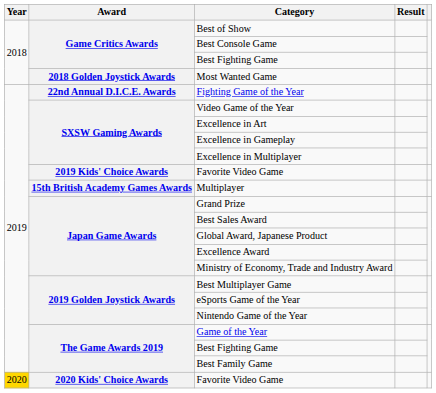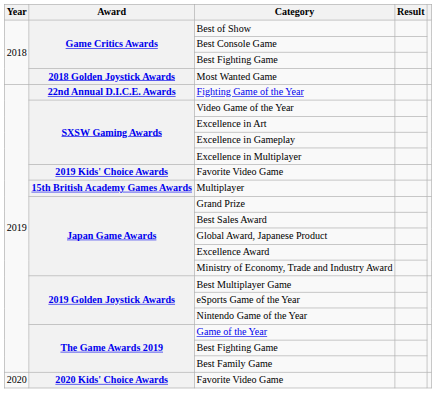2020 Kids' Choice Awards / Favorite Video Game | Year: gold background -> no background
